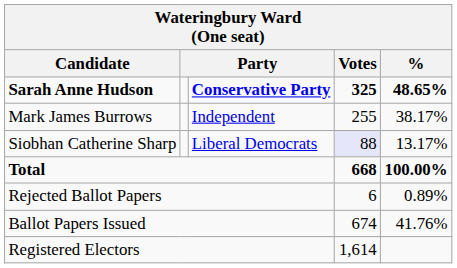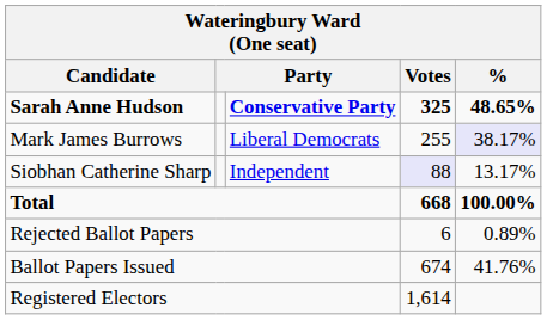Mark James Burrows | column 3: Independent -> Liberal Democrats
Mark James Burrows | %: no background -> lavender background
Siobhan Catherine Sharp | column 3: Liberal Democrats -> Independent
